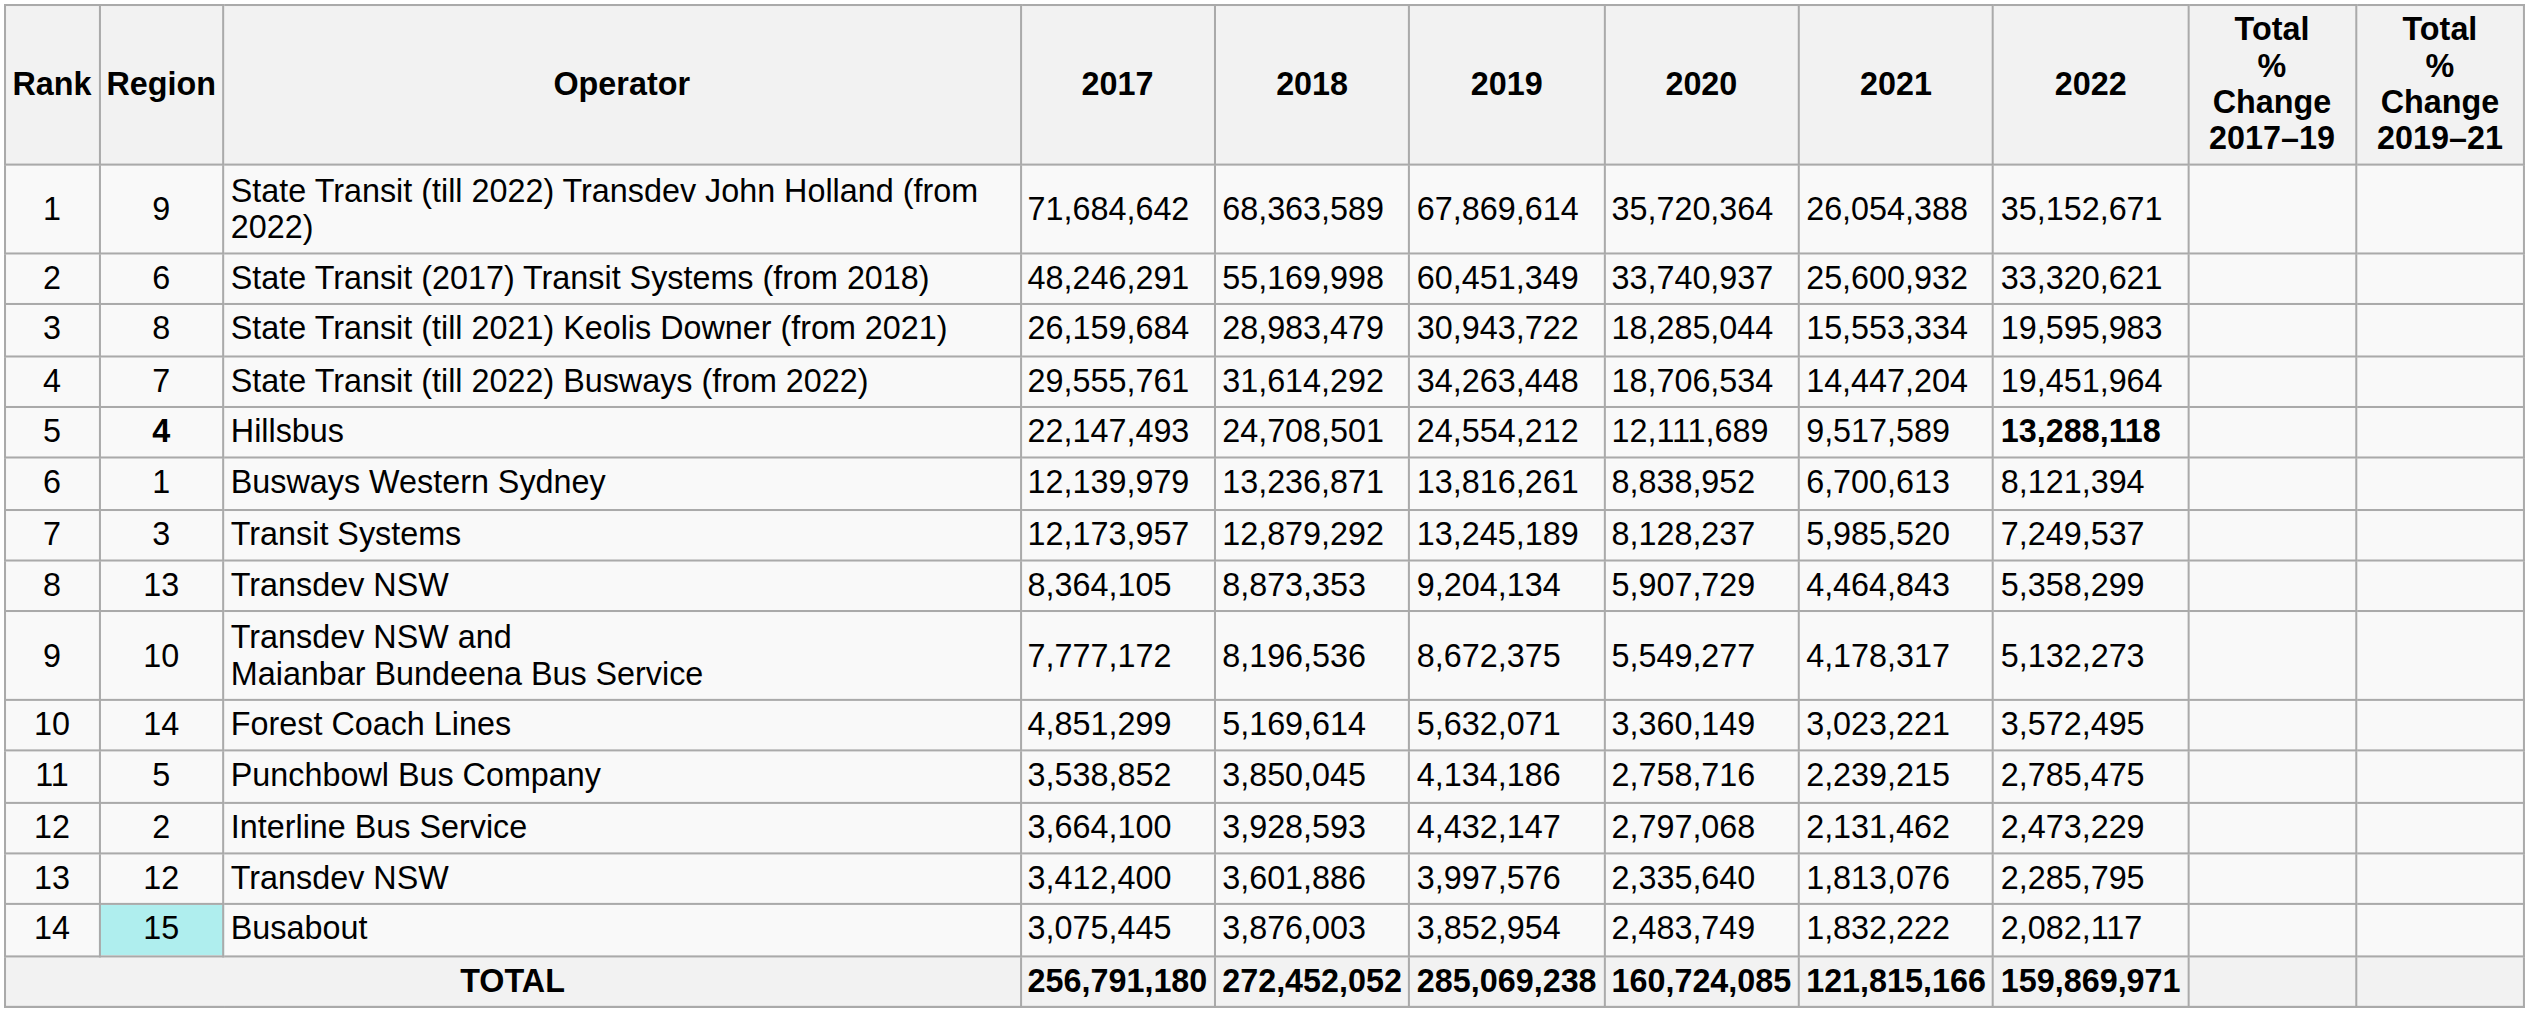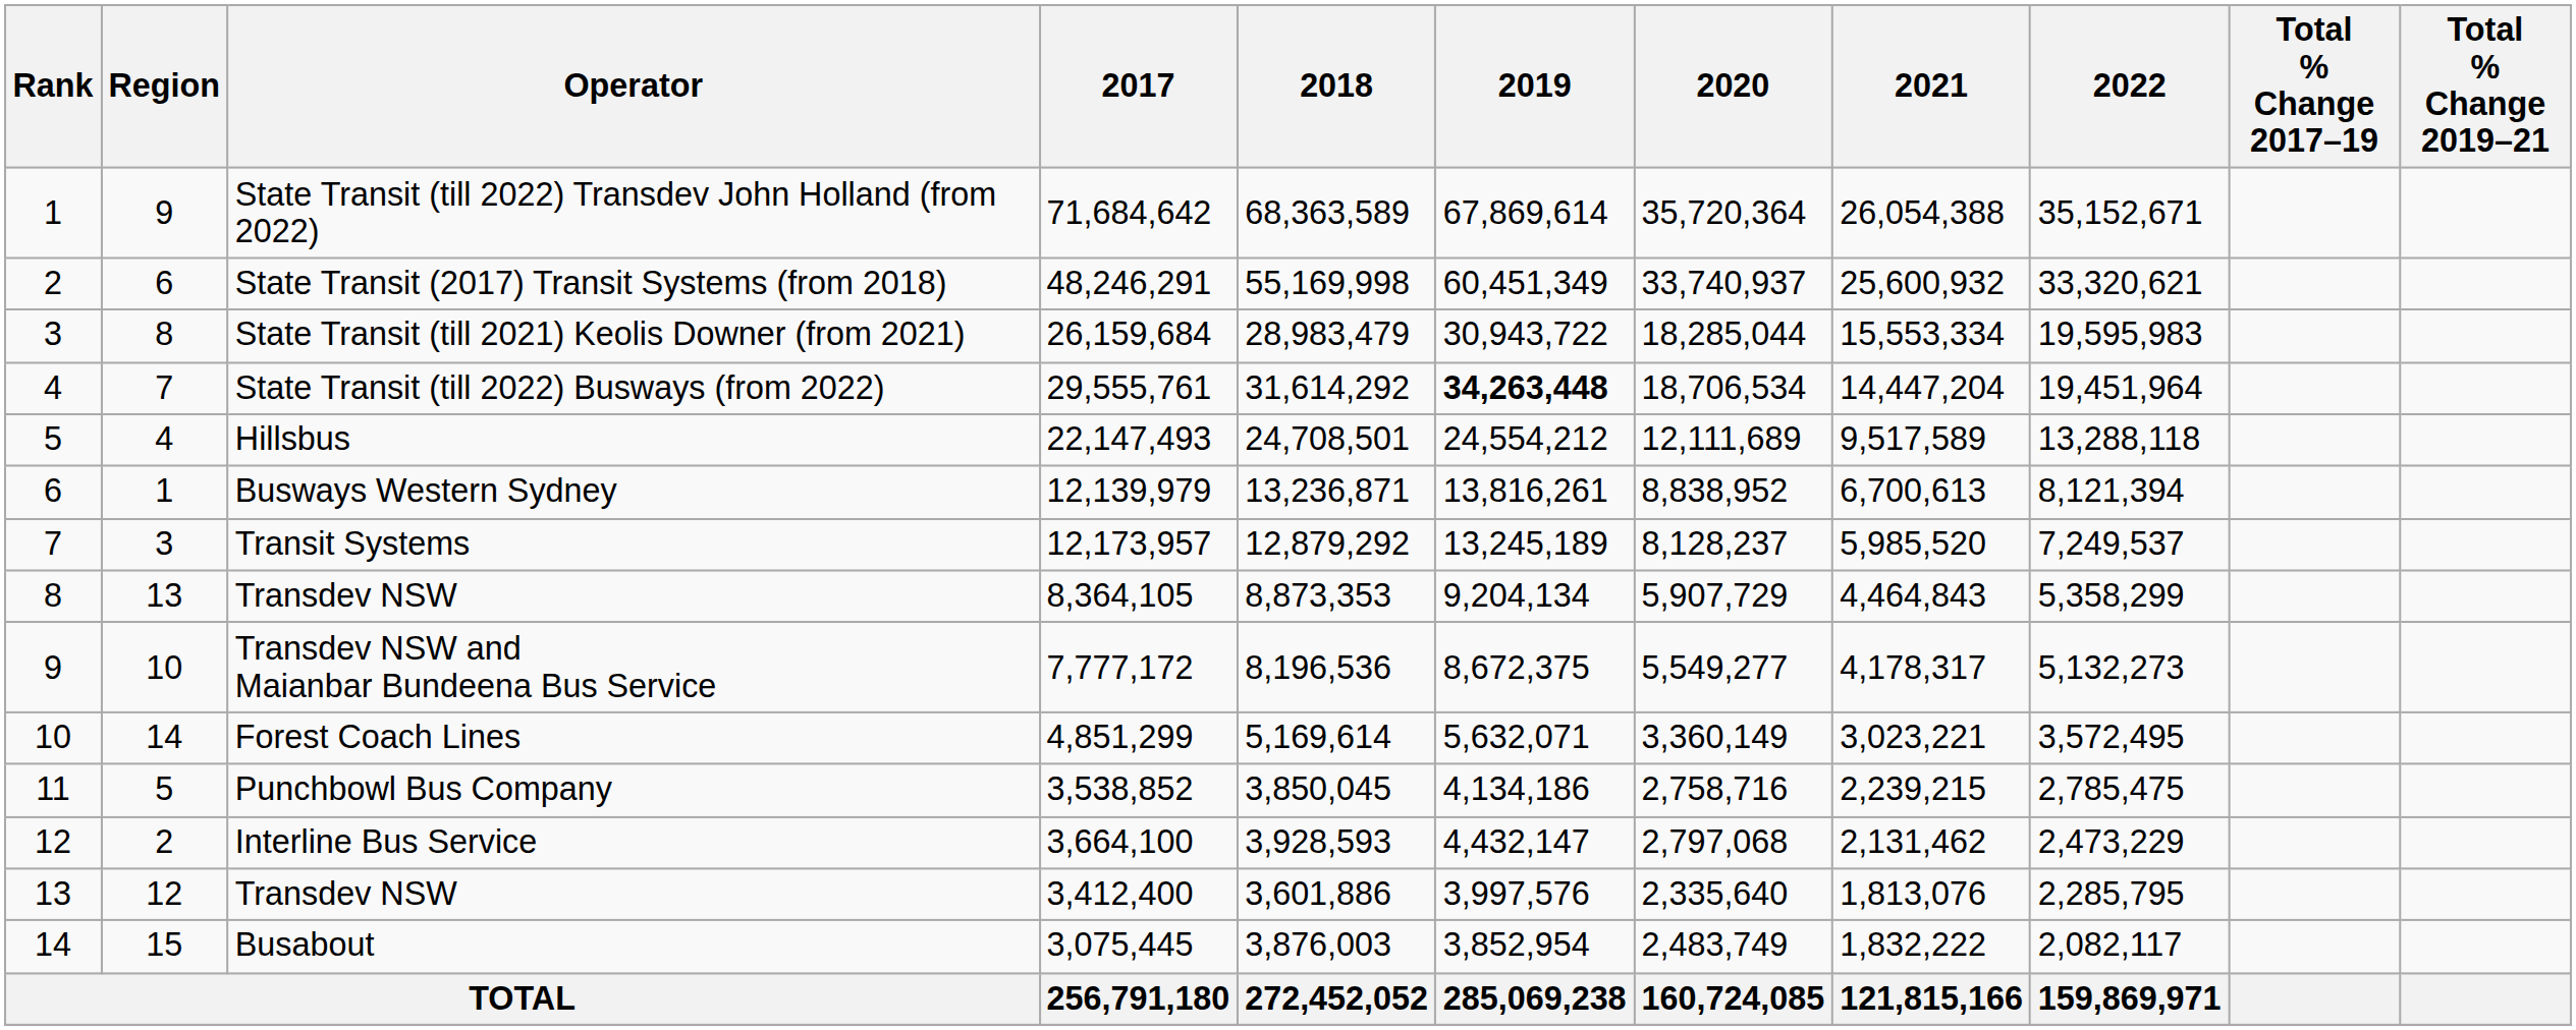State Transit (till 2022) Busways (from 2022) | 2019: normal -> bold
Hillsbus | Region: bold -> normal
Hillsbus | 2022: bold -> normal
Busabout | Region: paleturquoise background -> no background
